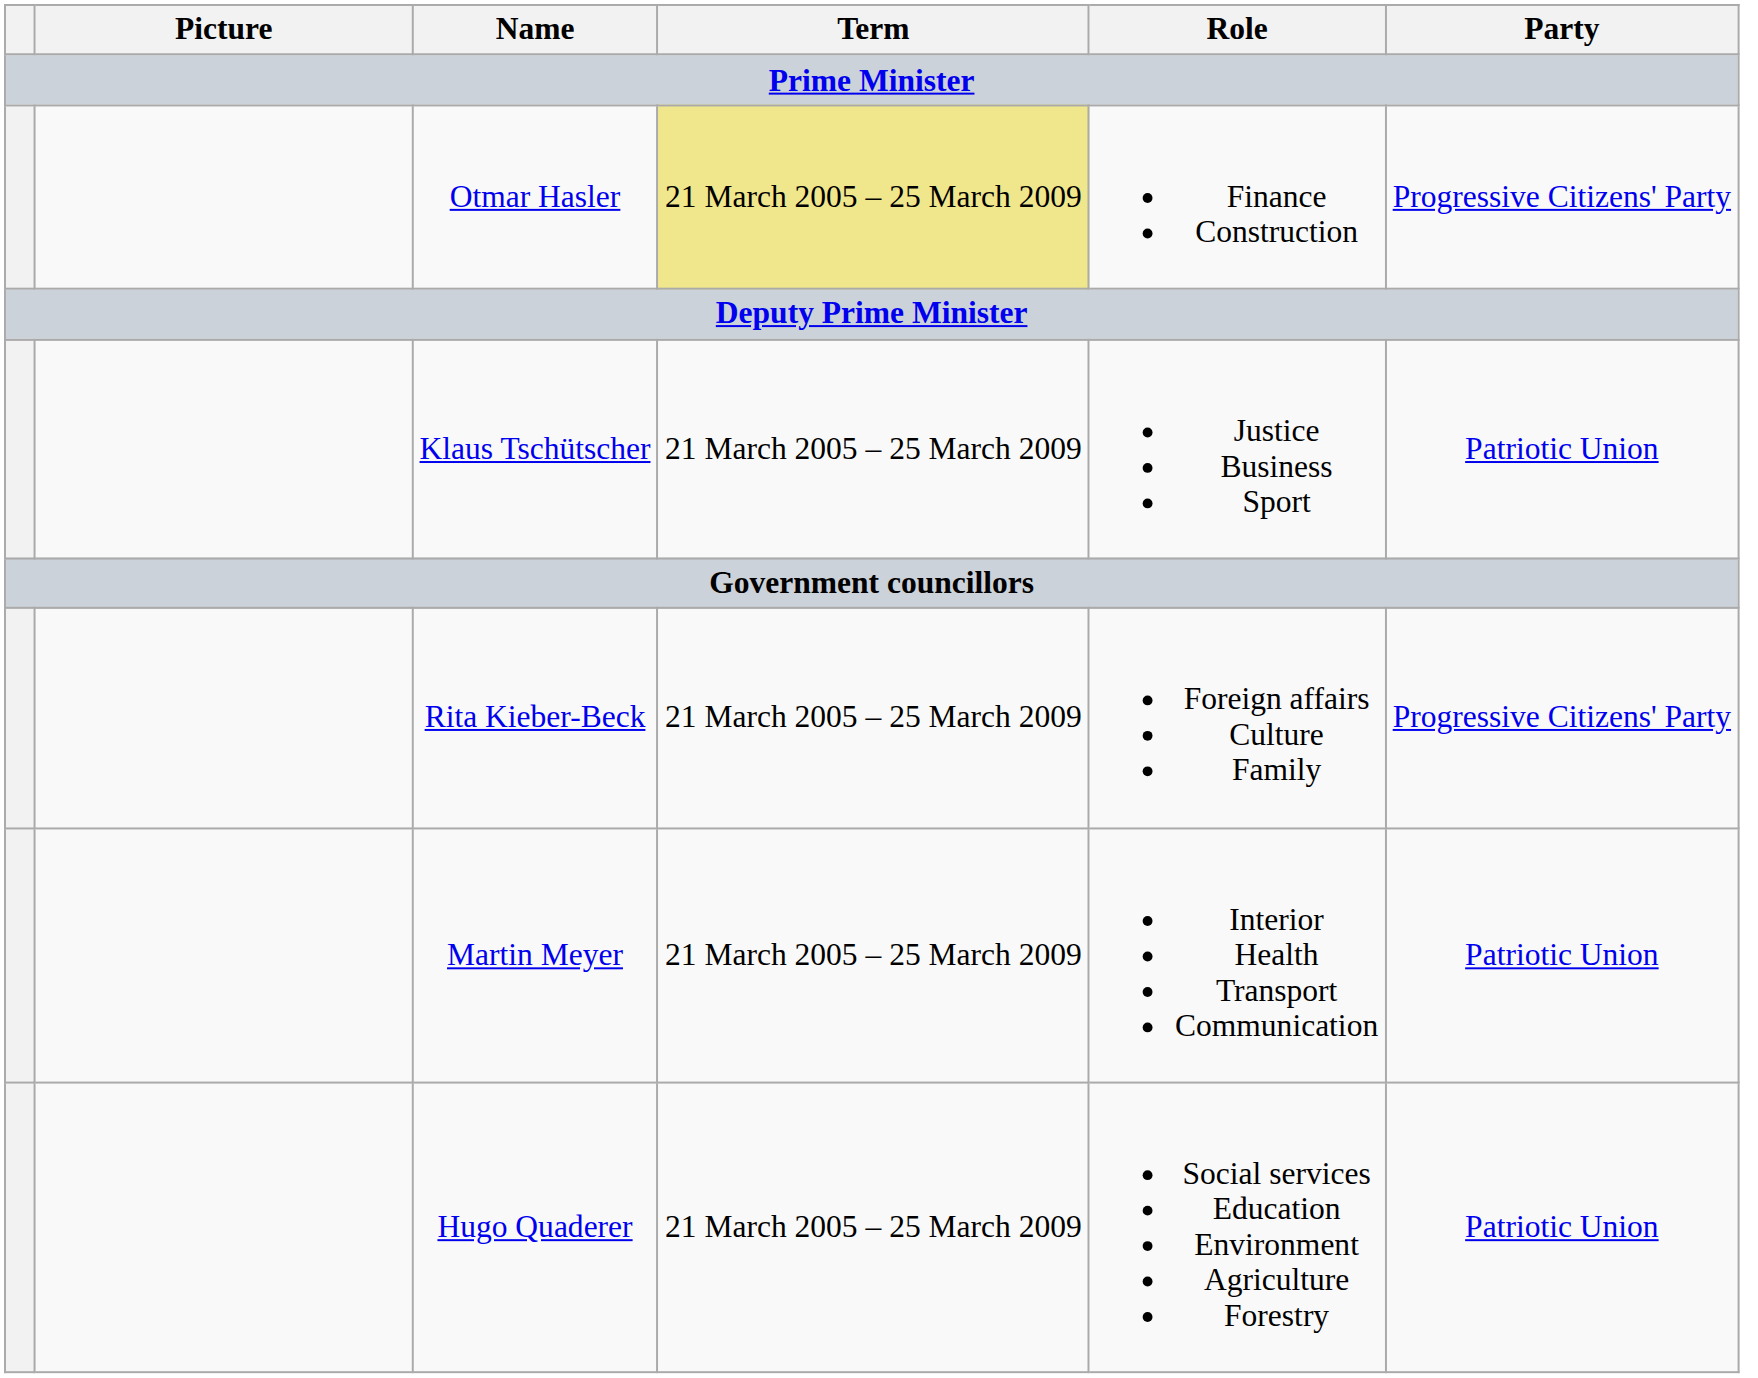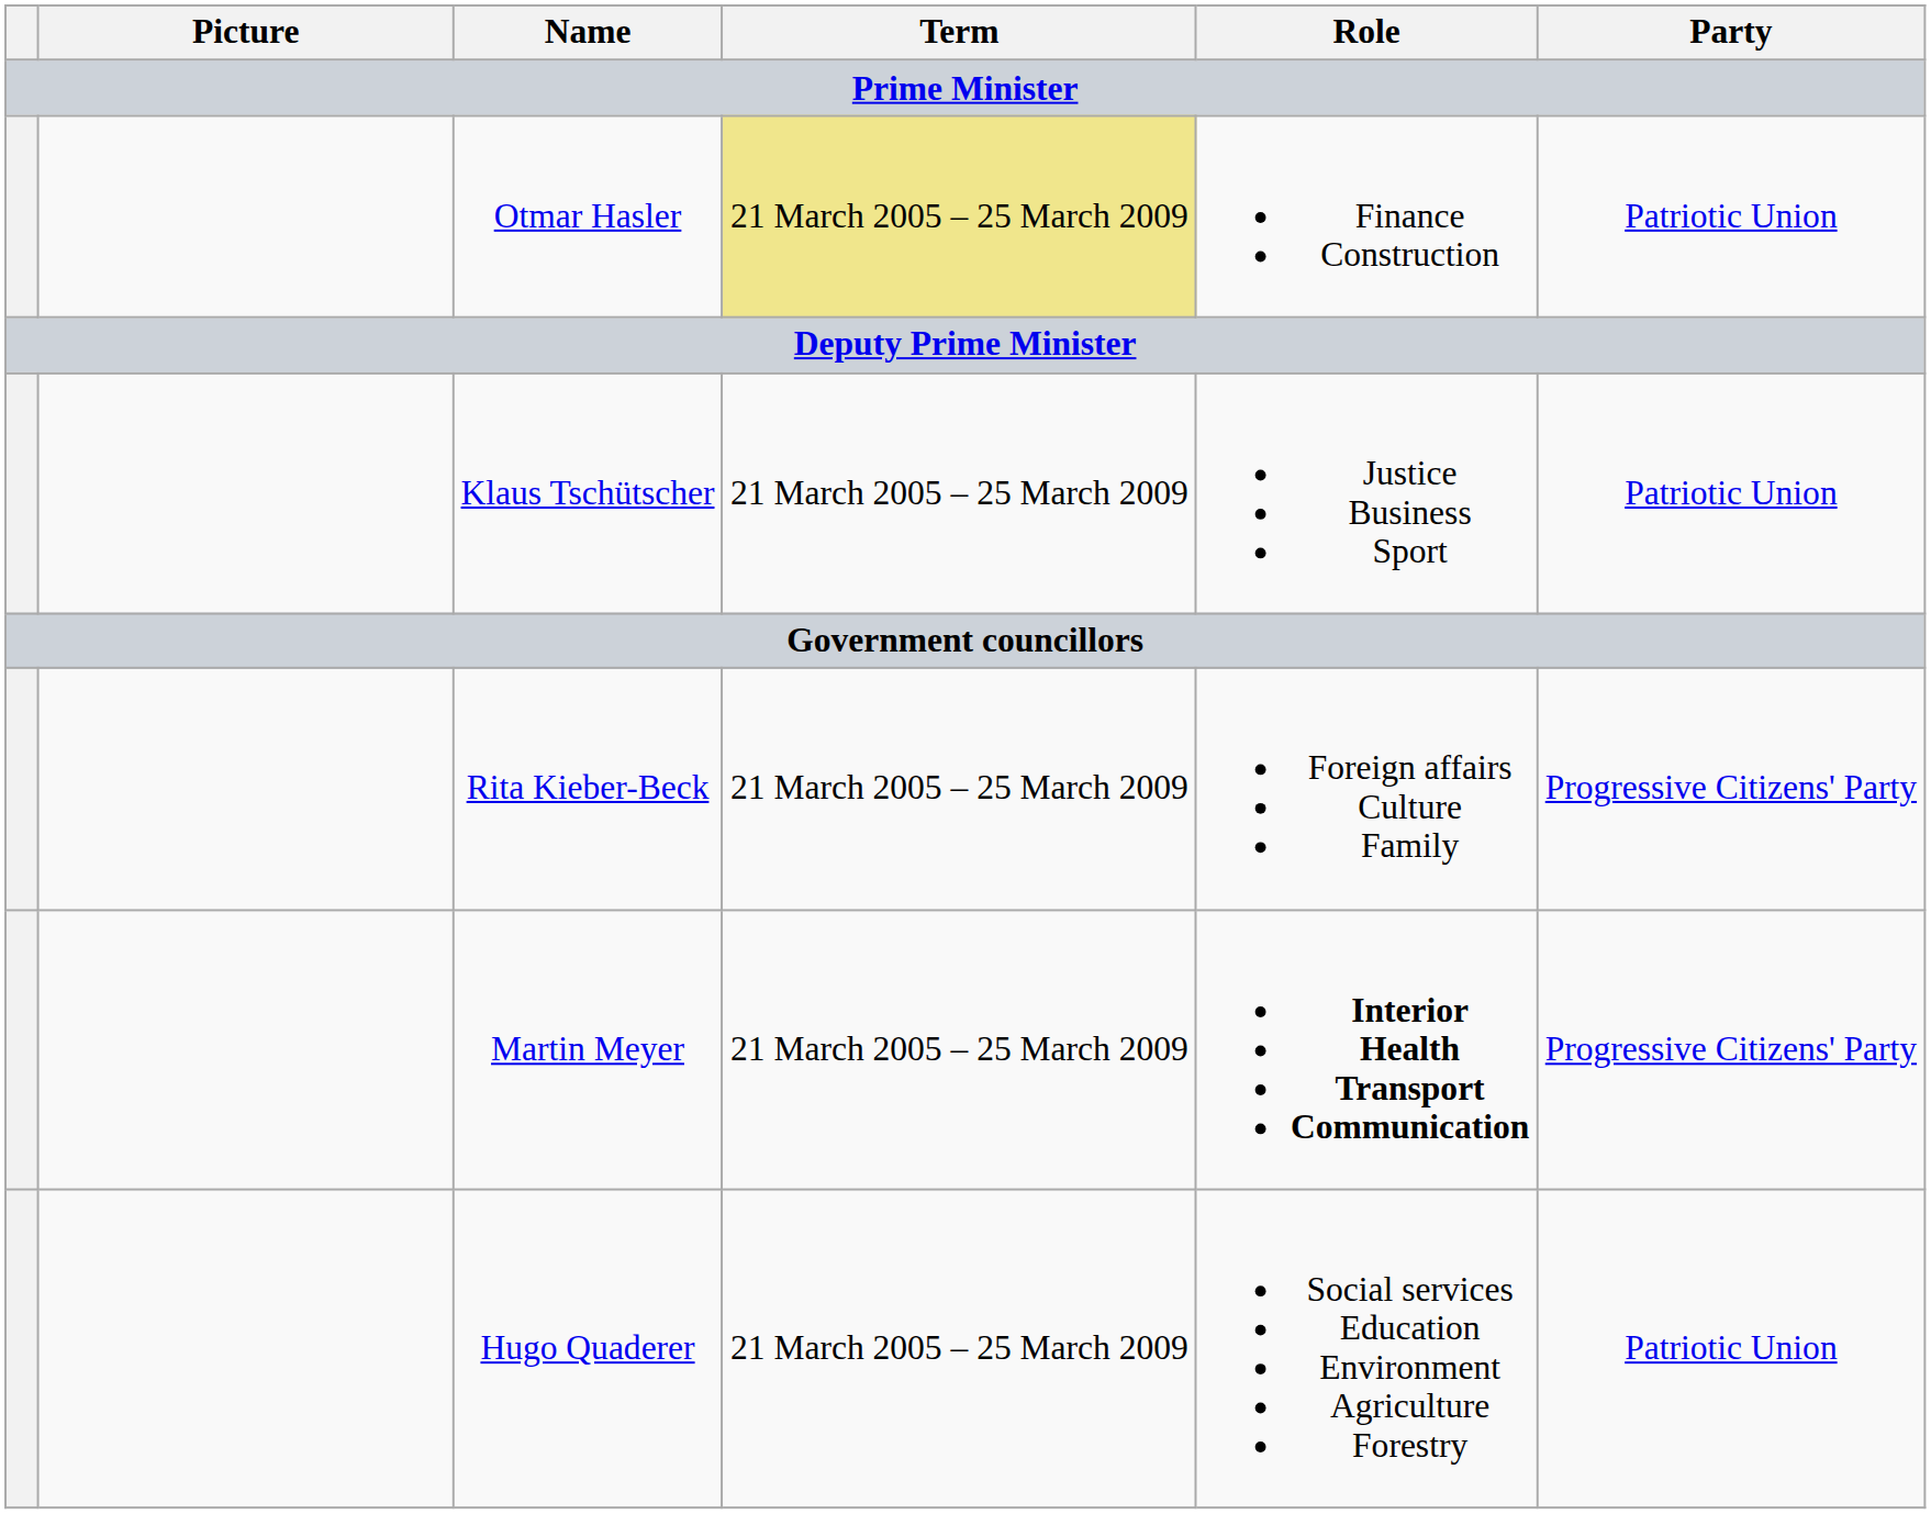Otmar Hasler | Party: Progressive Citizens' Party -> Patriotic Union
Martin Meyer | Role: normal -> bold
Martin Meyer | Party: Patriotic Union -> Progressive Citizens' Party
